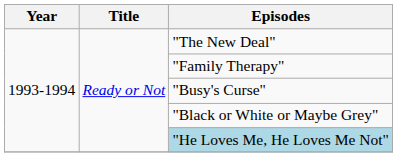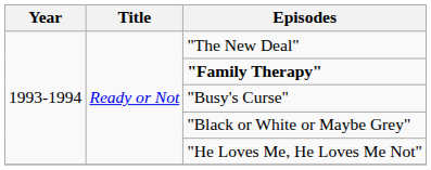"Family Therapy" | Episodes: normal -> bold
"He Loves Me, He Loves Me Not" | Episodes: lightblue background -> no background
